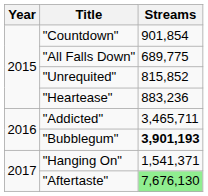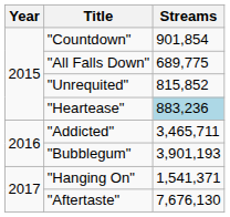"Heartease" | Streams: no background -> lightblue background
"Bubblegum" | Streams: bold -> normal
"Aftertaste" | Streams: lightgreen background -> no background
